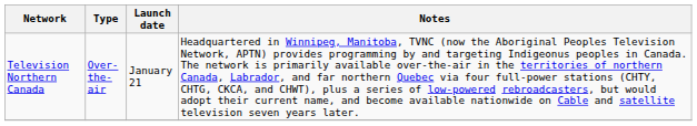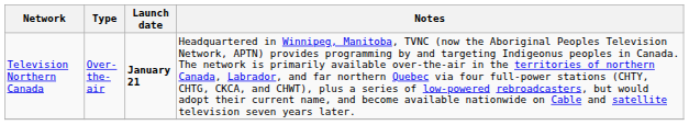Television Northern Canada | Launch date: normal -> bold
